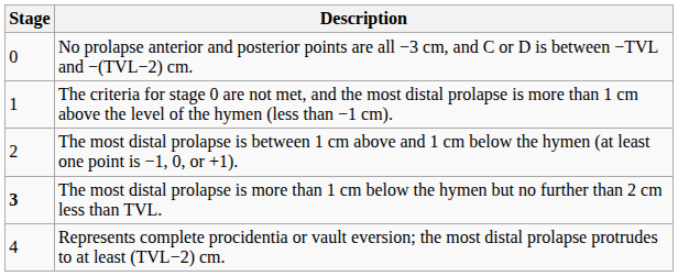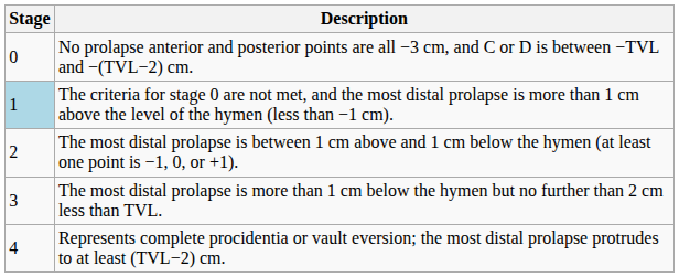row 3 | Stage: no background -> lightblue background
row 5 | Stage: bold -> normal
